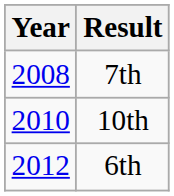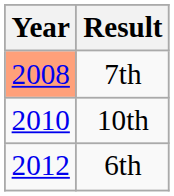7th | Year: no background -> lightsalmon background
